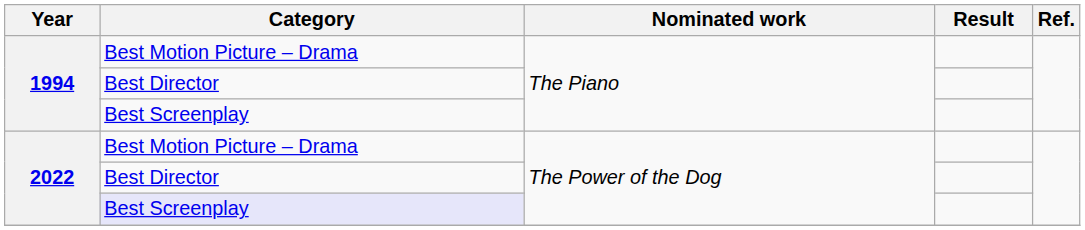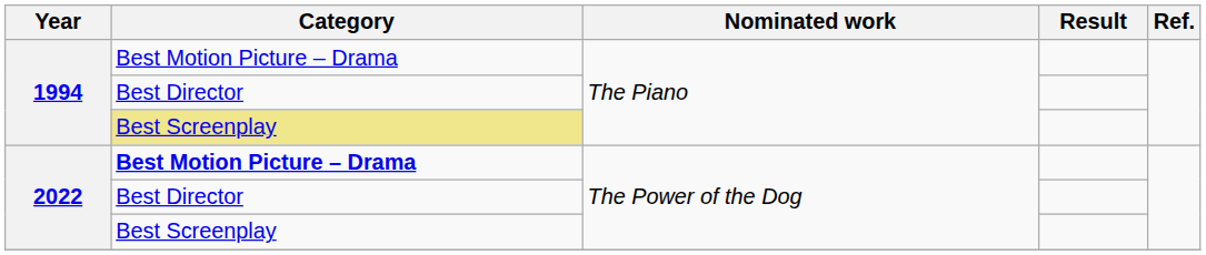1994 / Best Screenplay | Category: no background -> khaki background
2022 / Best Motion Picture – Drama | Category: normal -> bold
2022 / Best Screenplay | Category: lavender background -> no background
